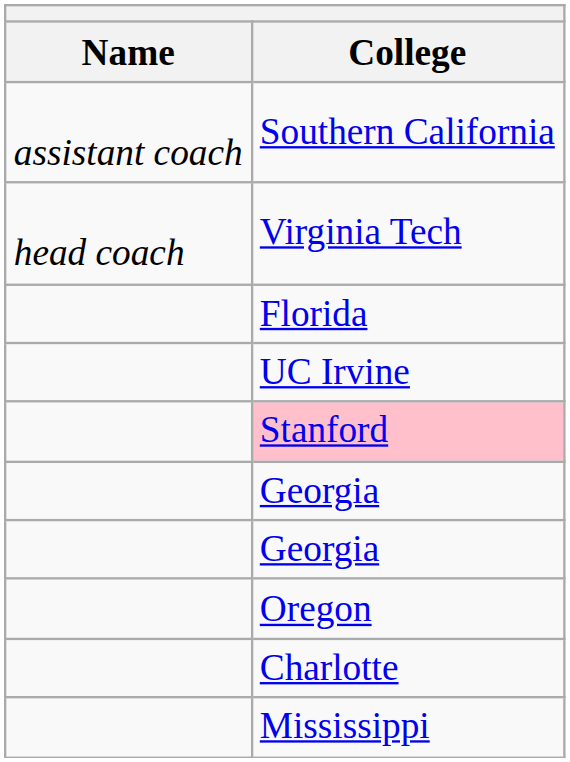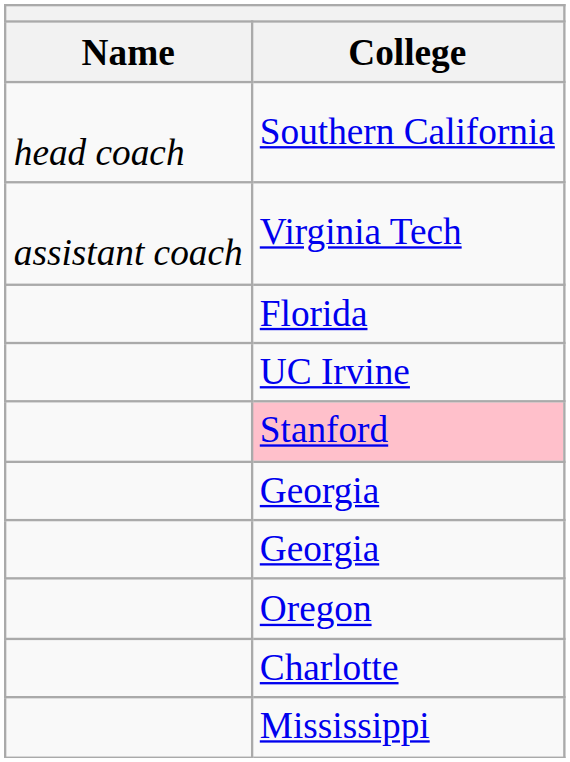row 3 | Name: assistant coach -> head coach
row 4 | Name: head coach -> assistant coach
